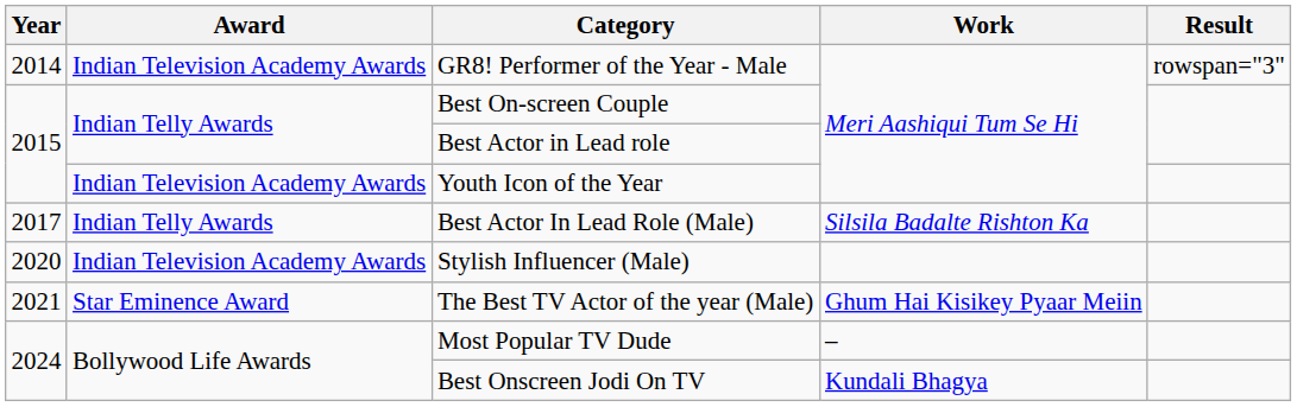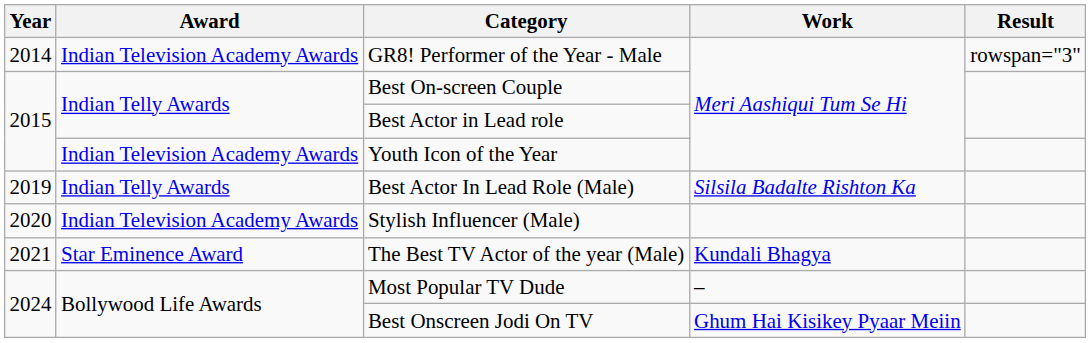Best Actor In Lead Role (Male) | Year: 2017 -> 2019
The Best TV Actor of the year (Male) | Work: Ghum Hai Kisikey Pyaar Meiin -> Kundali Bhagya
Best Onscreen Jodi On TV | Work: Kundali Bhagya -> Ghum Hai Kisikey Pyaar Meiin
